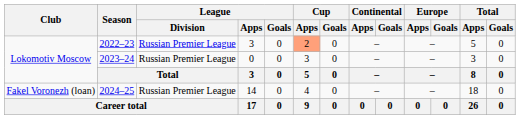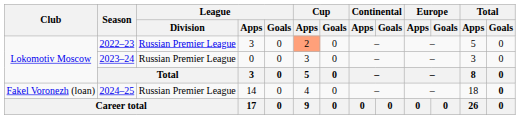2024–25 | Total / Goals: normal -> bold
